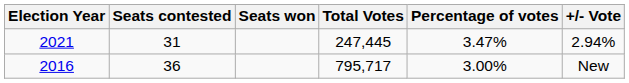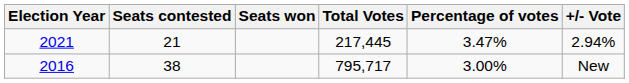2021 | Seats contested: 31 -> 21
2021 | Total Votes: 247,445 -> 217,445
2016 | Seats contested: 36 -> 38
